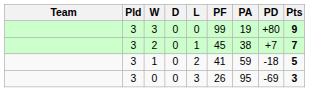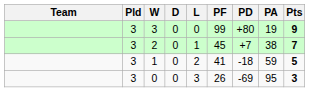columns swapped: PA <-> PD
